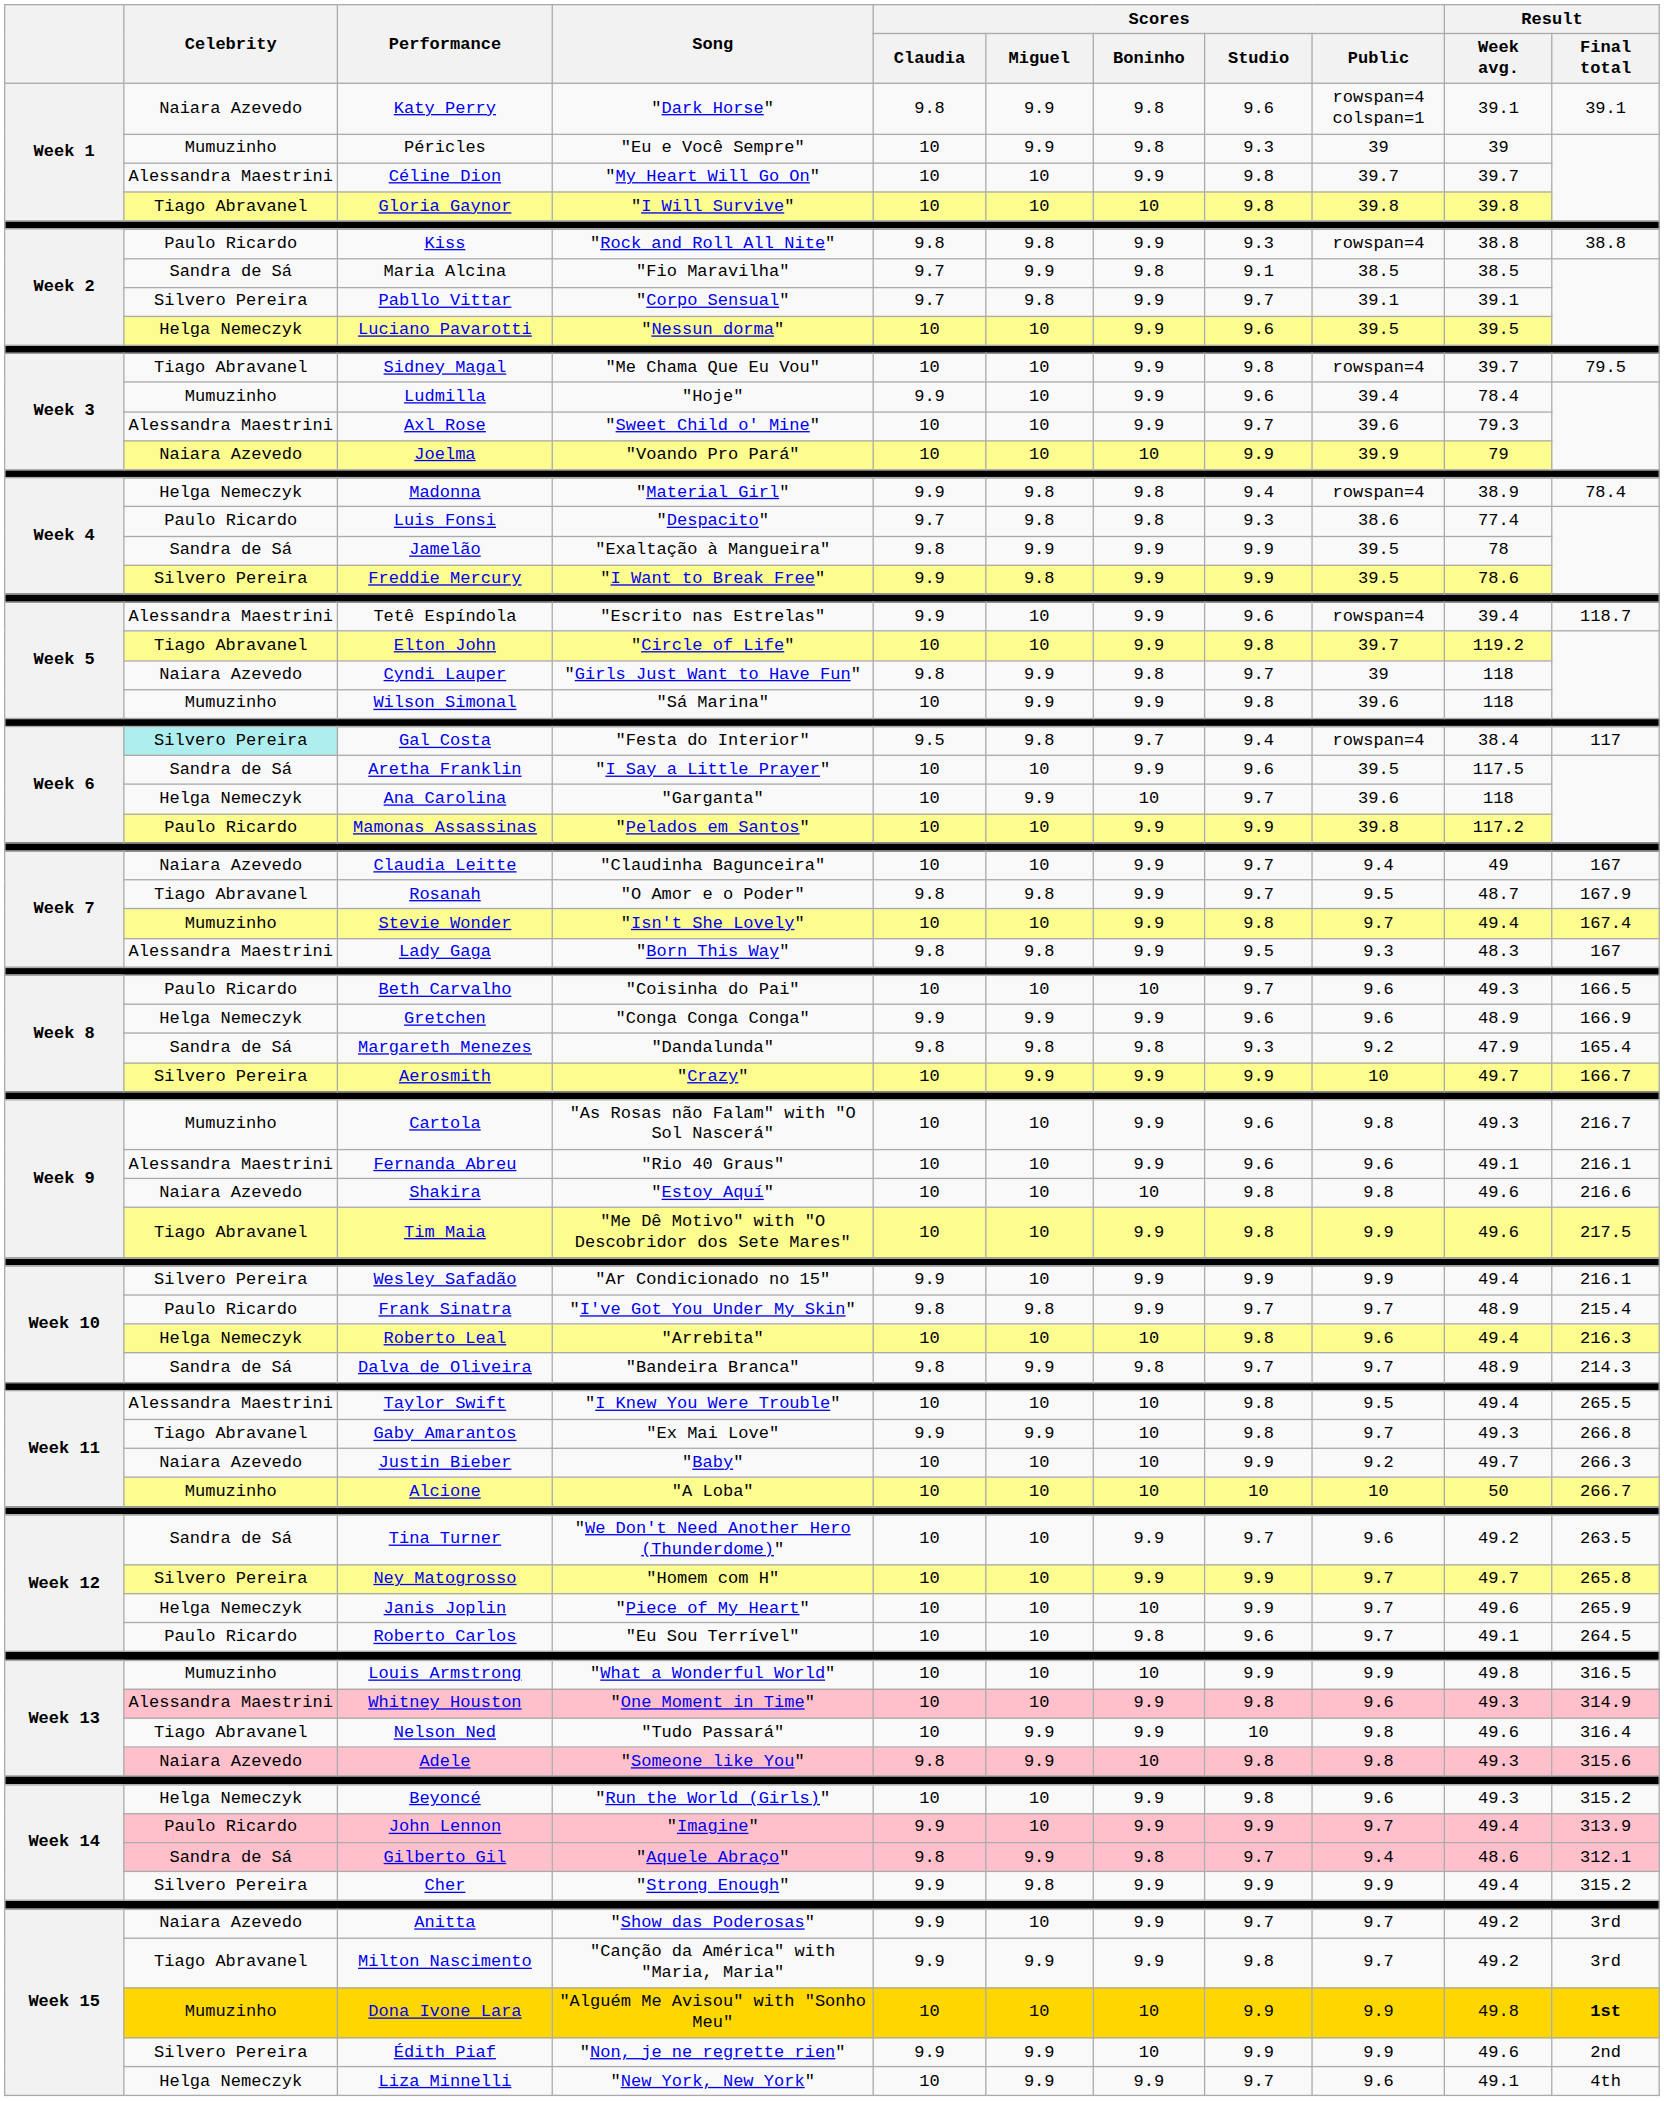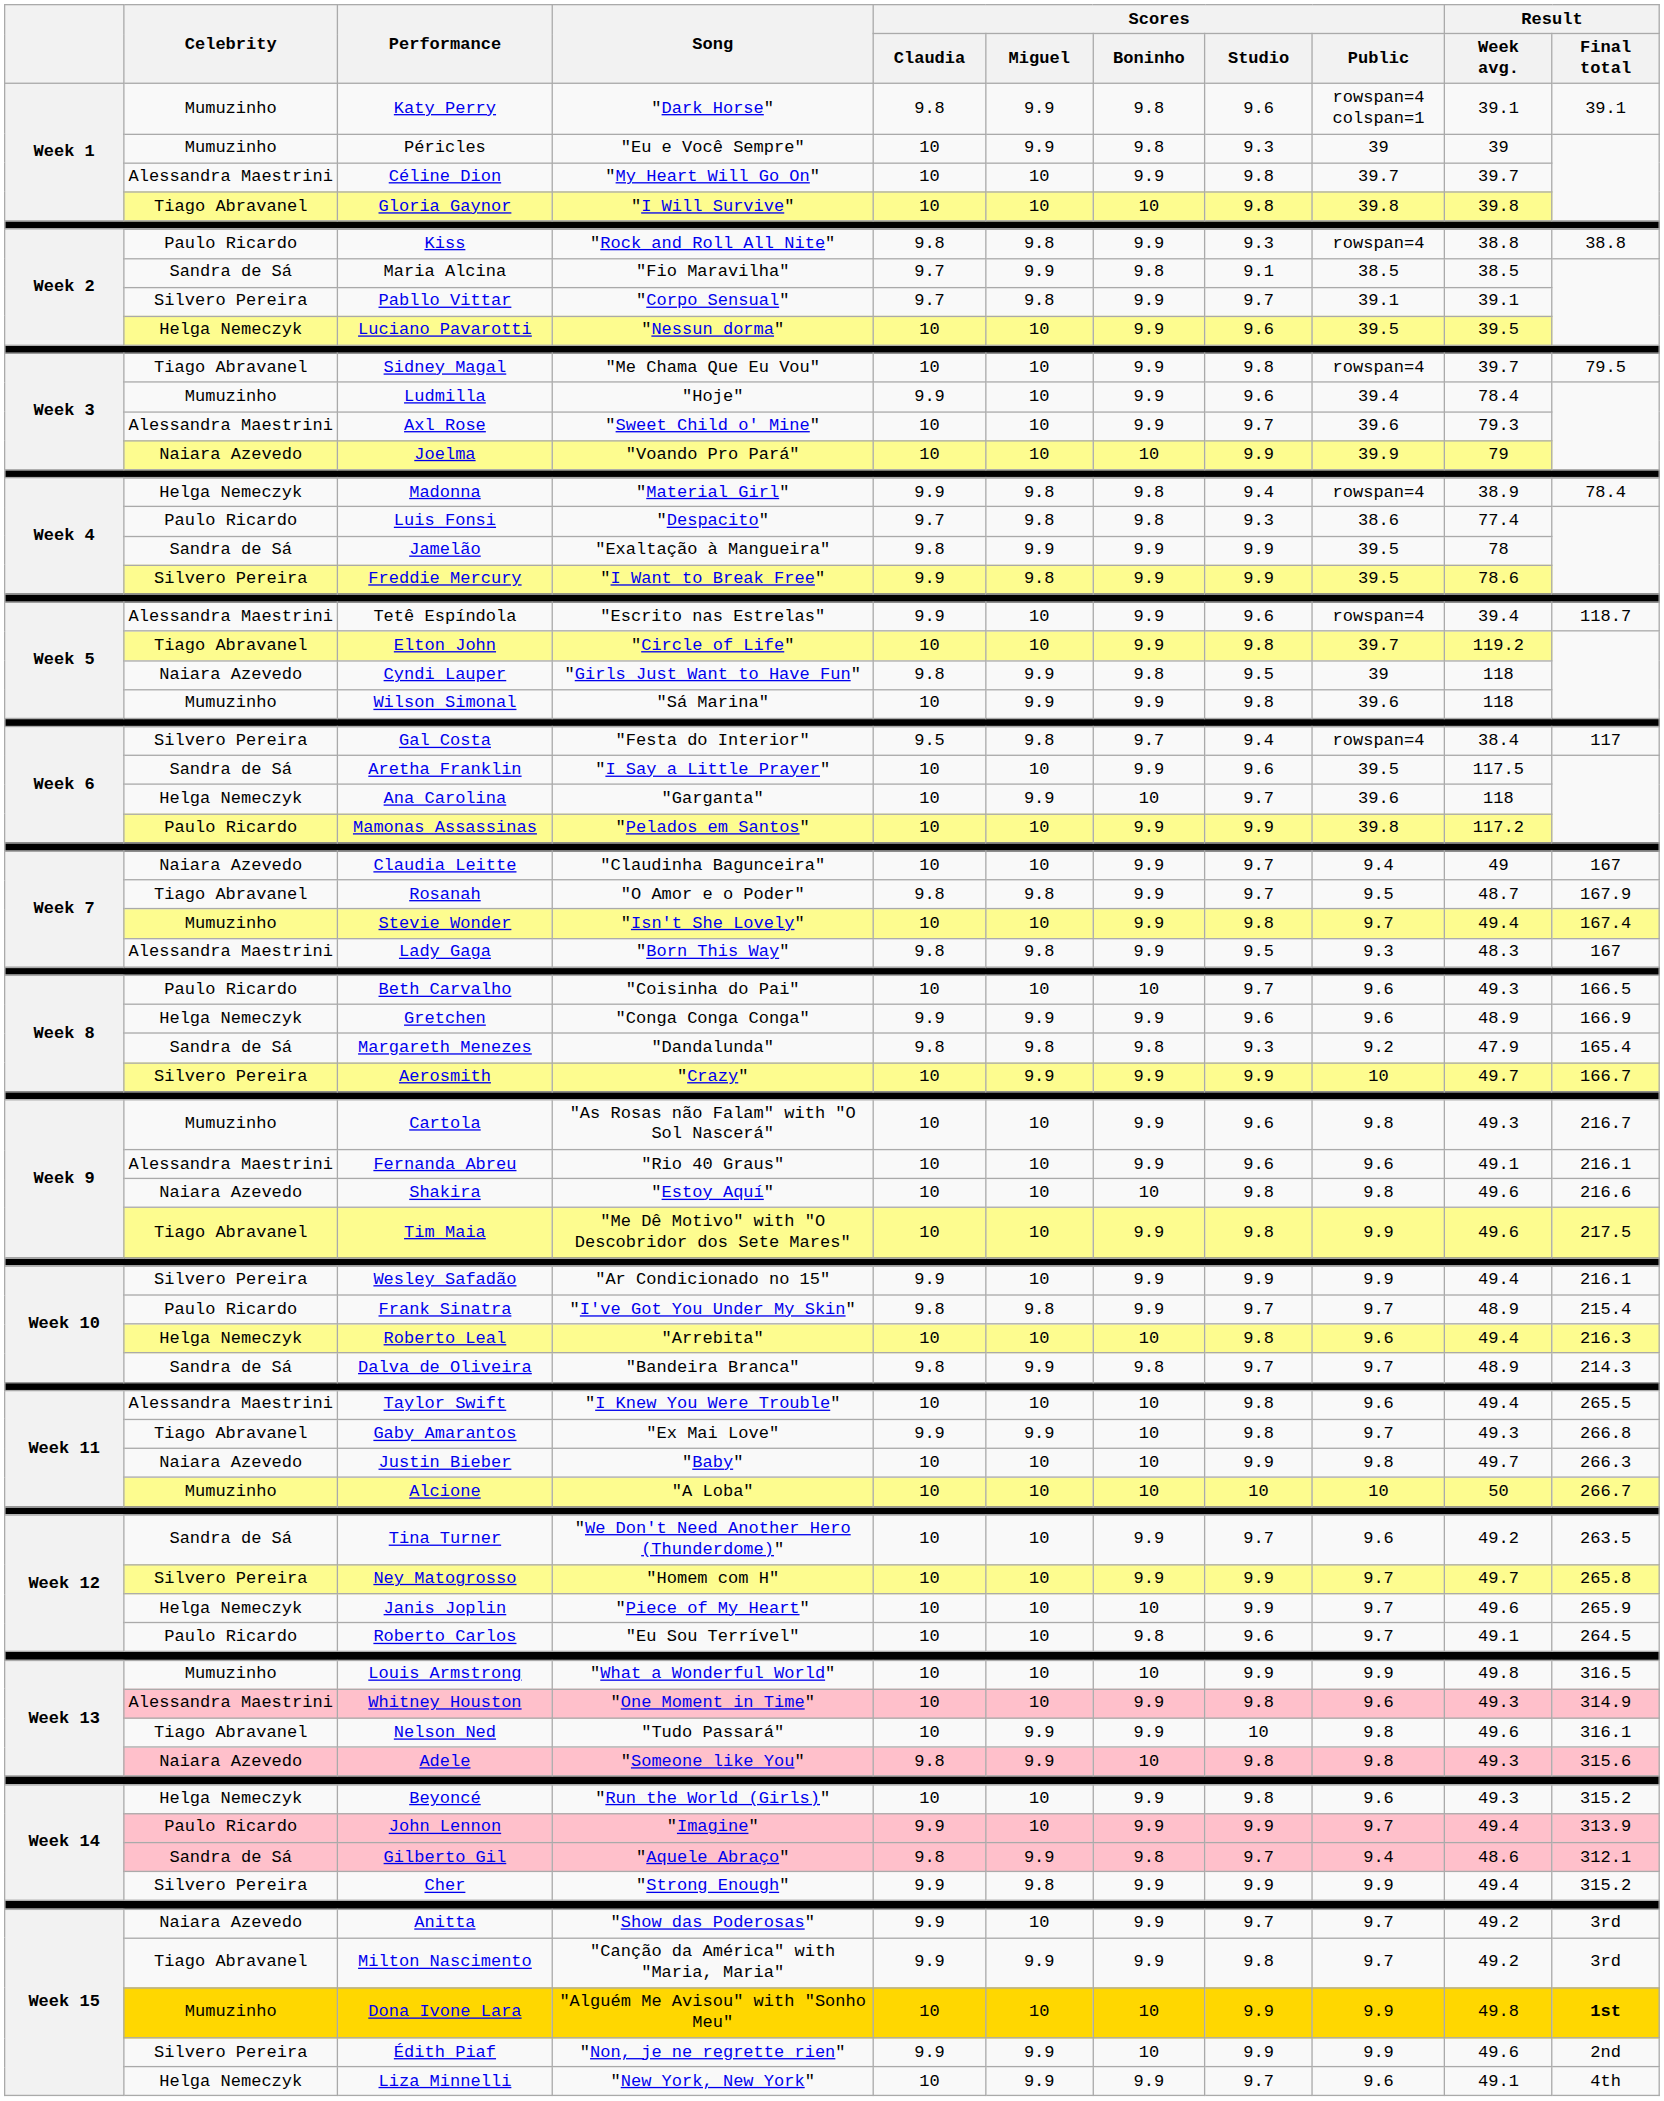Katy Perry | Celebrity: Naiara Azevedo -> Mumuzinho
Cyndi Lauper | Scores / Studio: 9.7 -> 9.5
Gal Costa | Celebrity: paleturquoise background -> no background
Taylor Swift | Scores / Public: 9.5 -> 9.6
Justin Bieber | Scores / Public: 9.2 -> 9.8
Nelson Ned | Result / Final total: 316.4 -> 316.1
